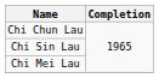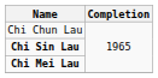Chi Sin Lau | Name: normal -> bold
Chi Mei Lau | Name: normal -> bold
